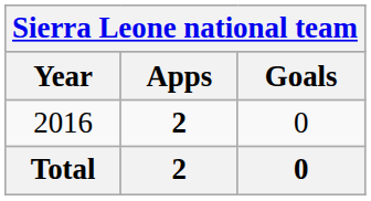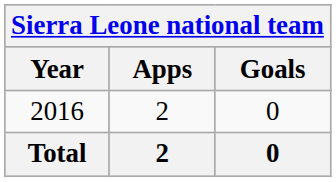2016 | Apps: bold -> normal
